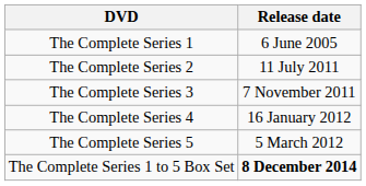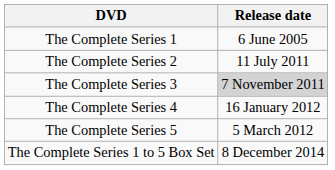The Complete Series 3 | Release date: no background -> lightgrey background
The Complete Series 1 to 5 Box Set | Release date: bold -> normal
